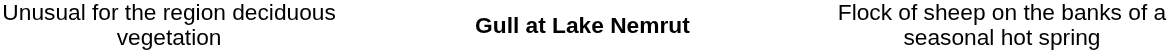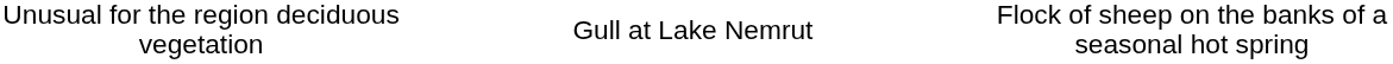Unusual for the region deciduous vegetation | column 2: bold -> normal
